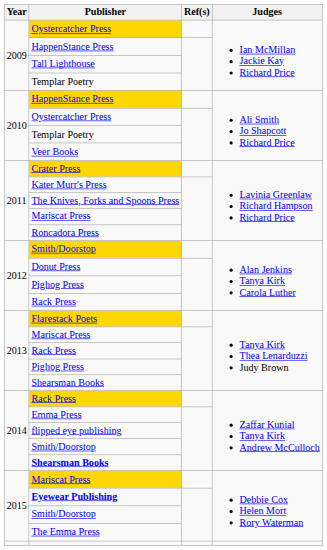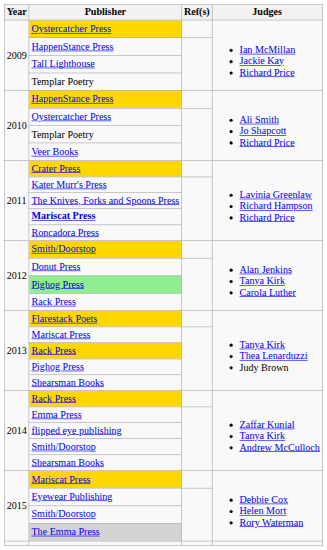2011 / Mariscat Press | Publisher: normal -> bold
2012 / Pighog Press | Publisher: no background -> lightgreen background
2013 / Rack Press | Publisher: no background -> gold background
2014 / Shearsman Books | Publisher: bold -> normal
Eyewear Publishing | Publisher: bold -> normal
The Emma Press | Publisher: no background -> lightgrey background
